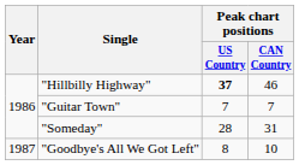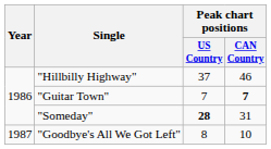"Hillbilly Highway" | Peak chart positions / US Country: bold -> normal
"Guitar Town" | Peak chart positions / CAN Country: normal -> bold
"Someday" | Peak chart positions / US Country: normal -> bold
